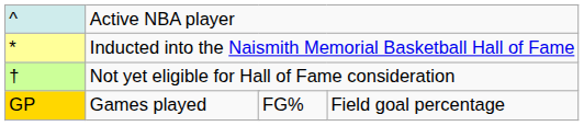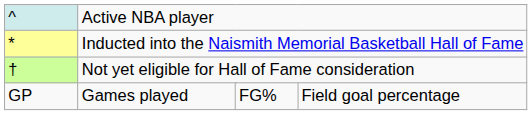Games played | column 1: gold background -> no background
